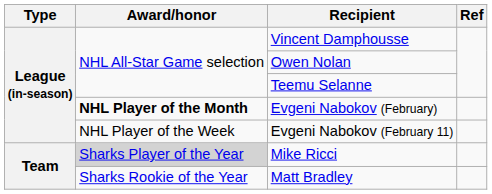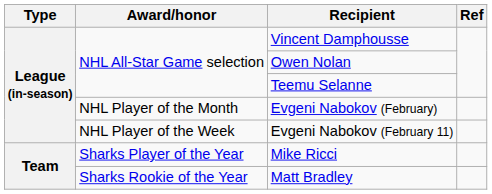Evgeni Nabokov (February) | Award/honor: bold -> normal
Mike Ricci | Award/honor: lightgrey background -> no background
